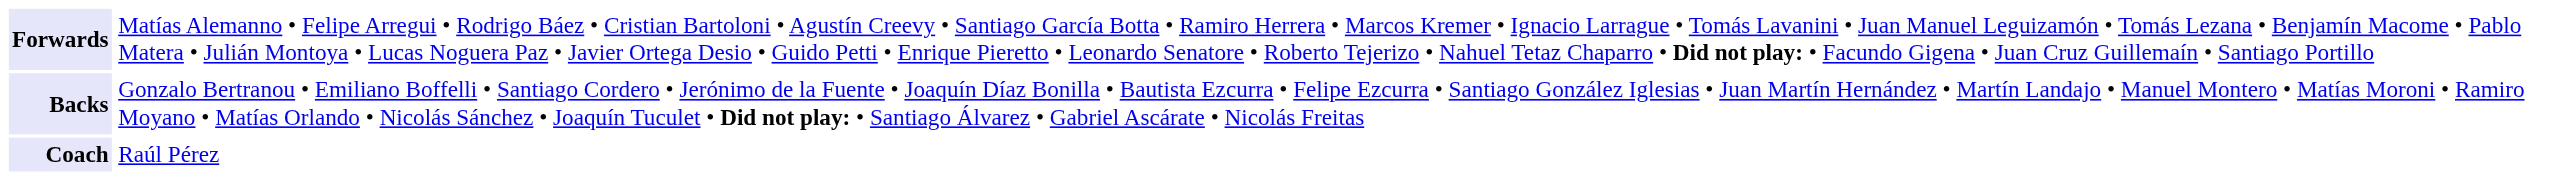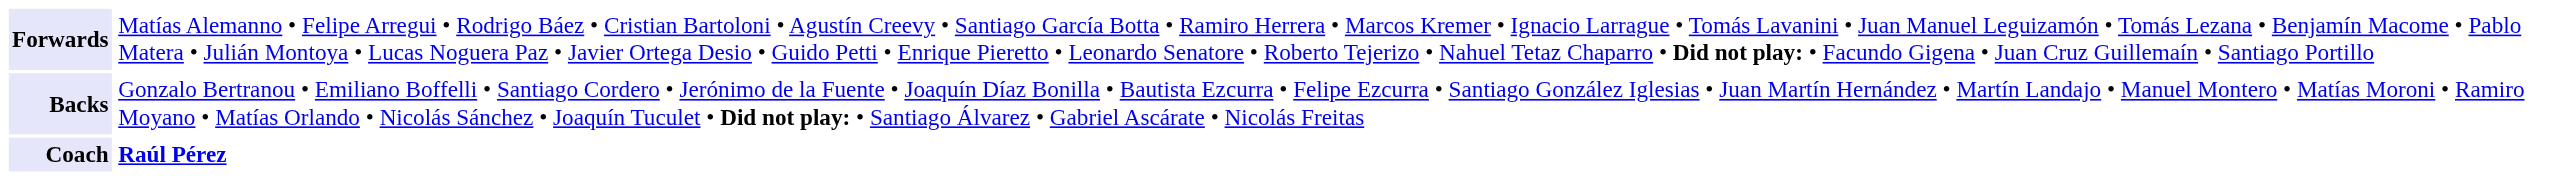Coach | column 2: normal -> bold
